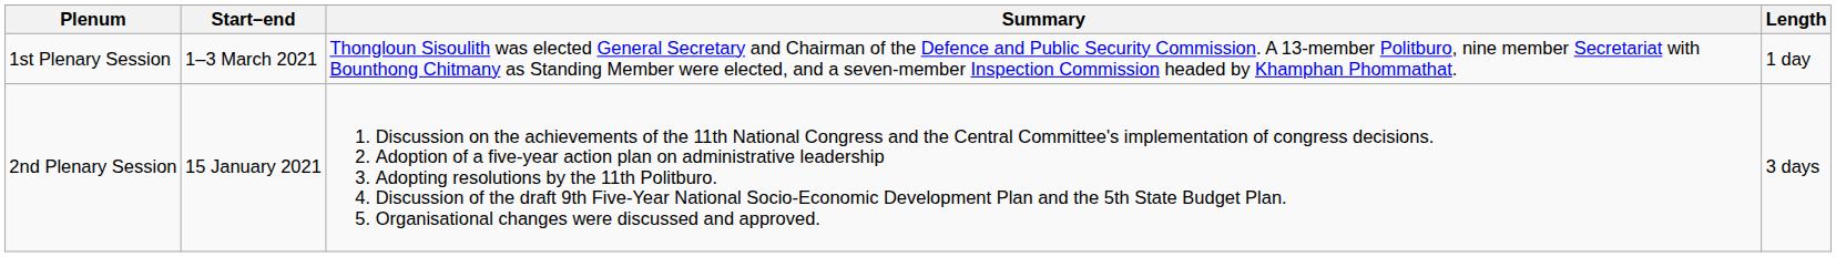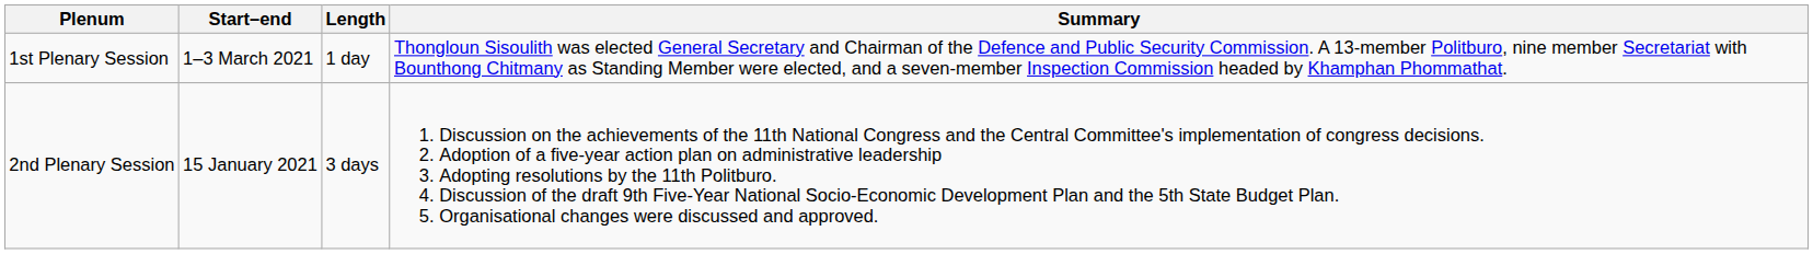columns swapped: Length <-> Summary
